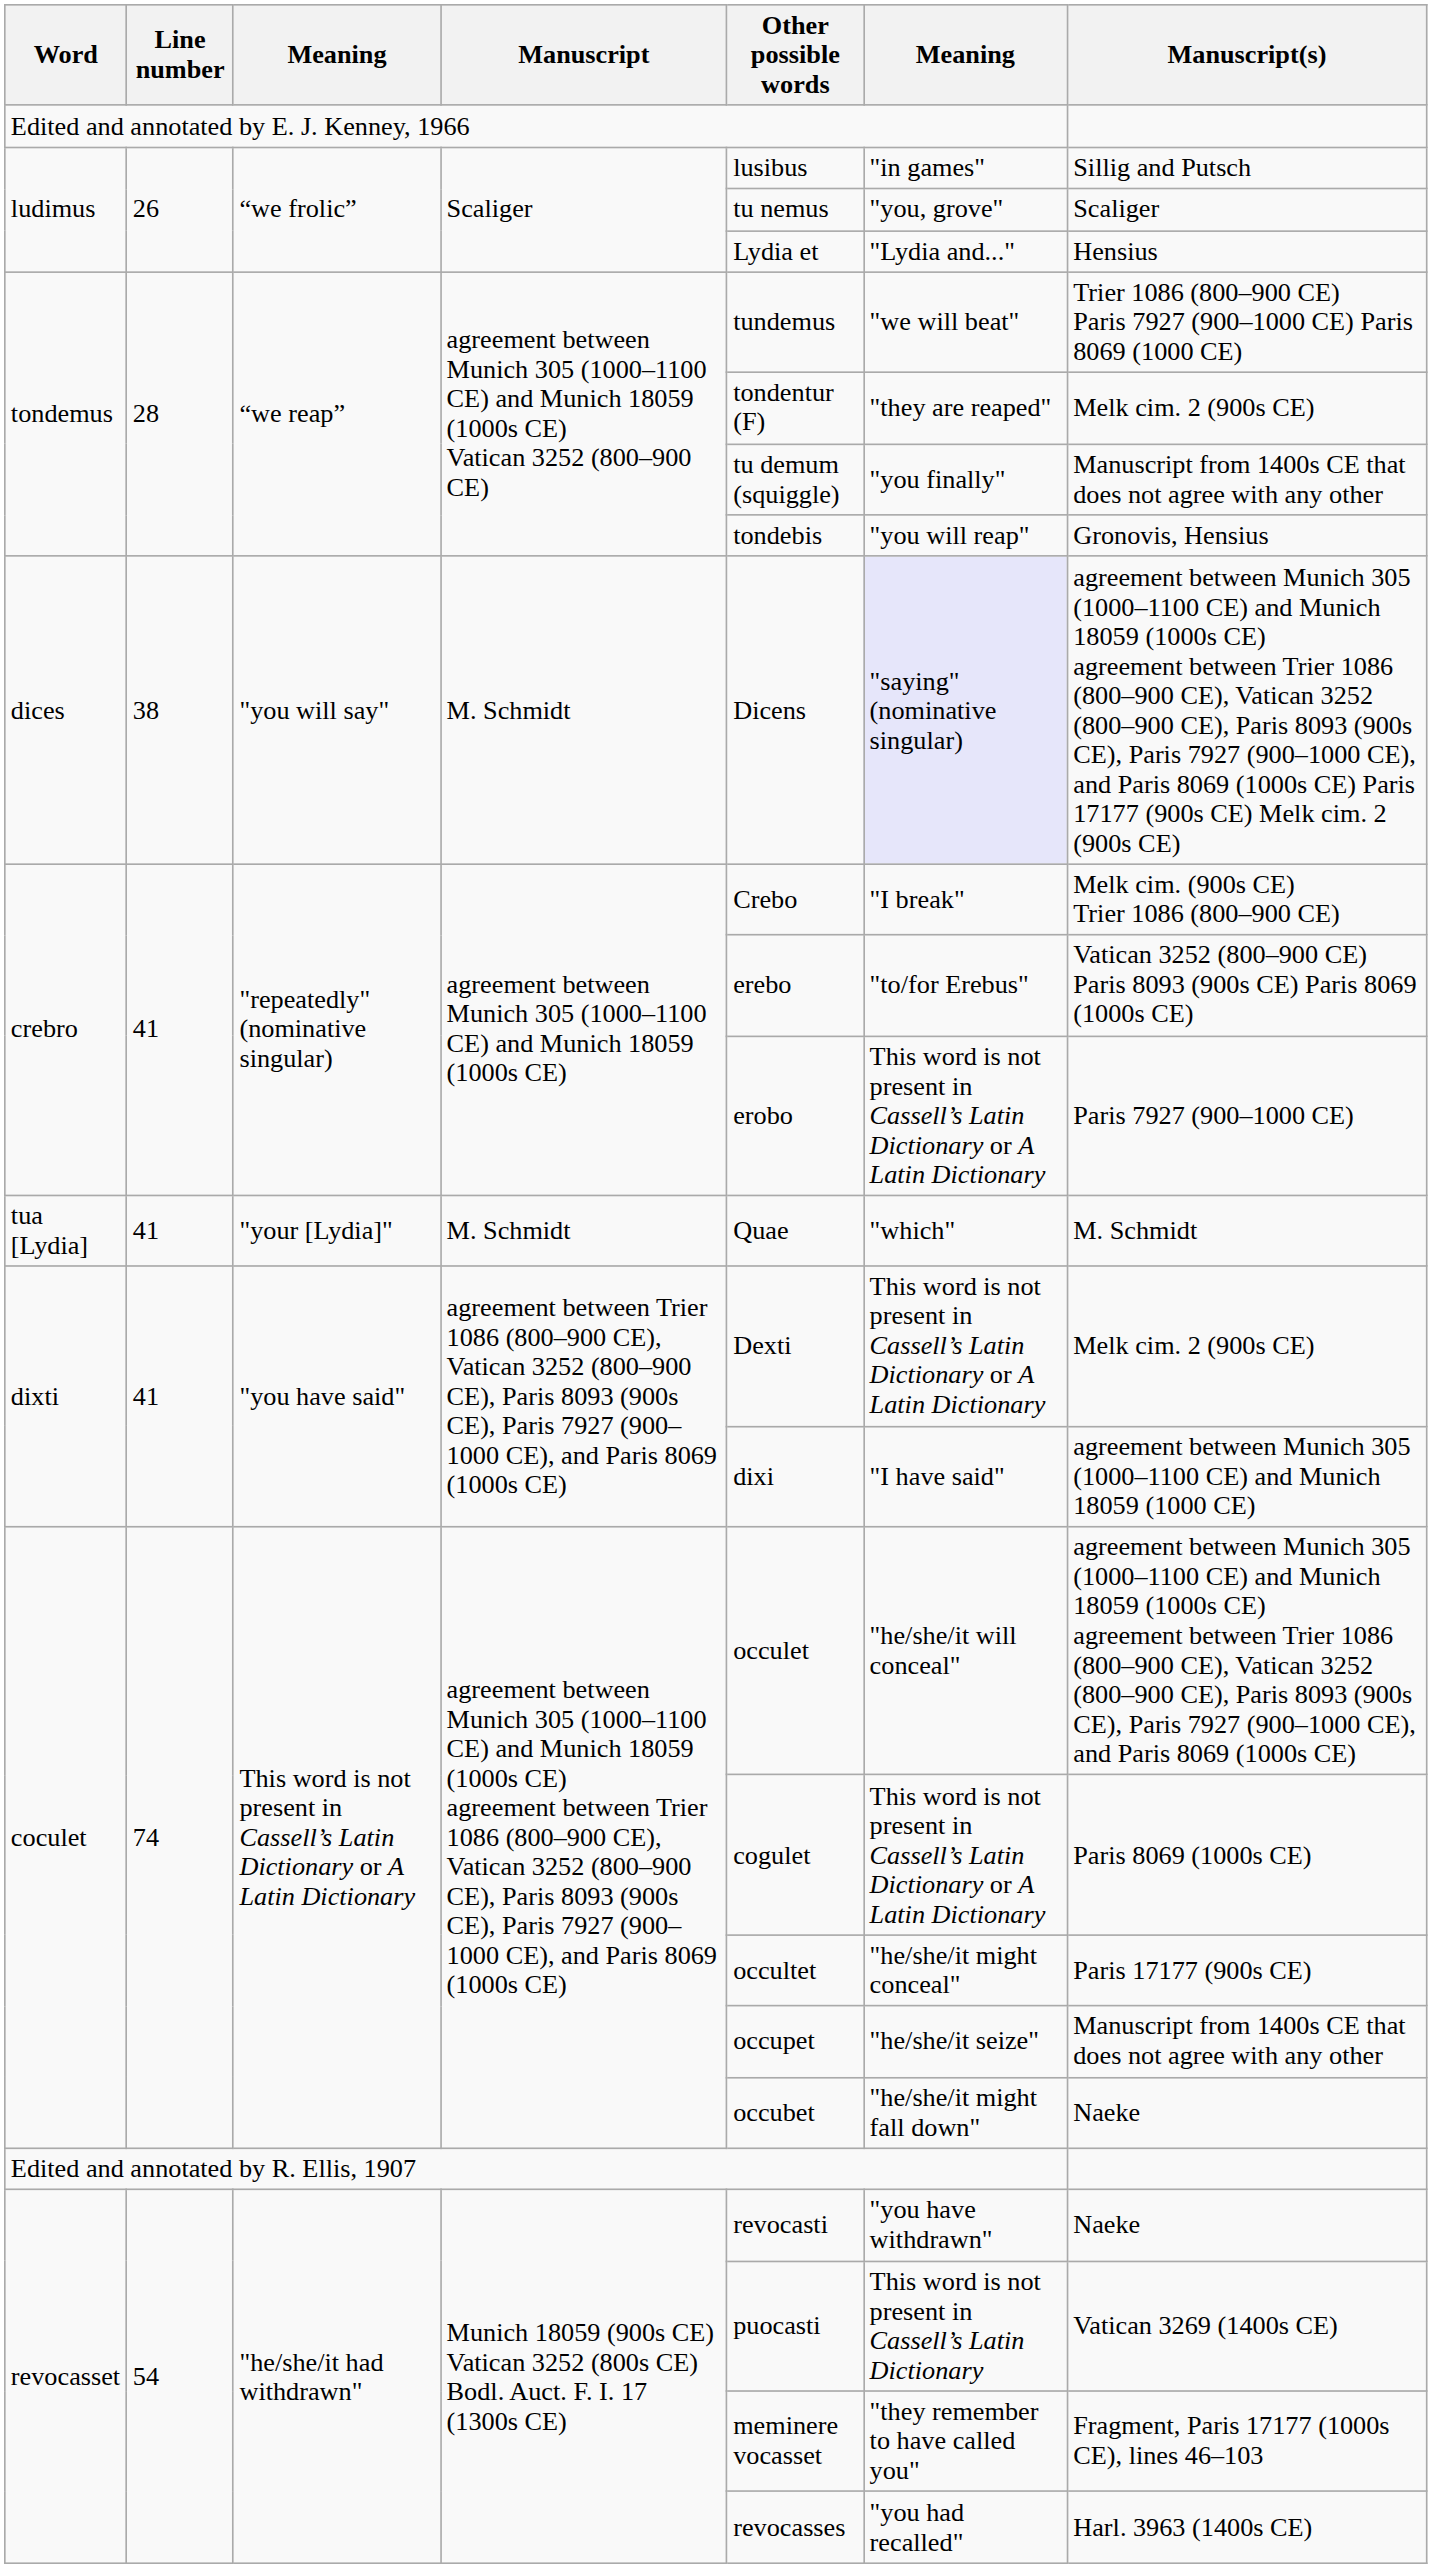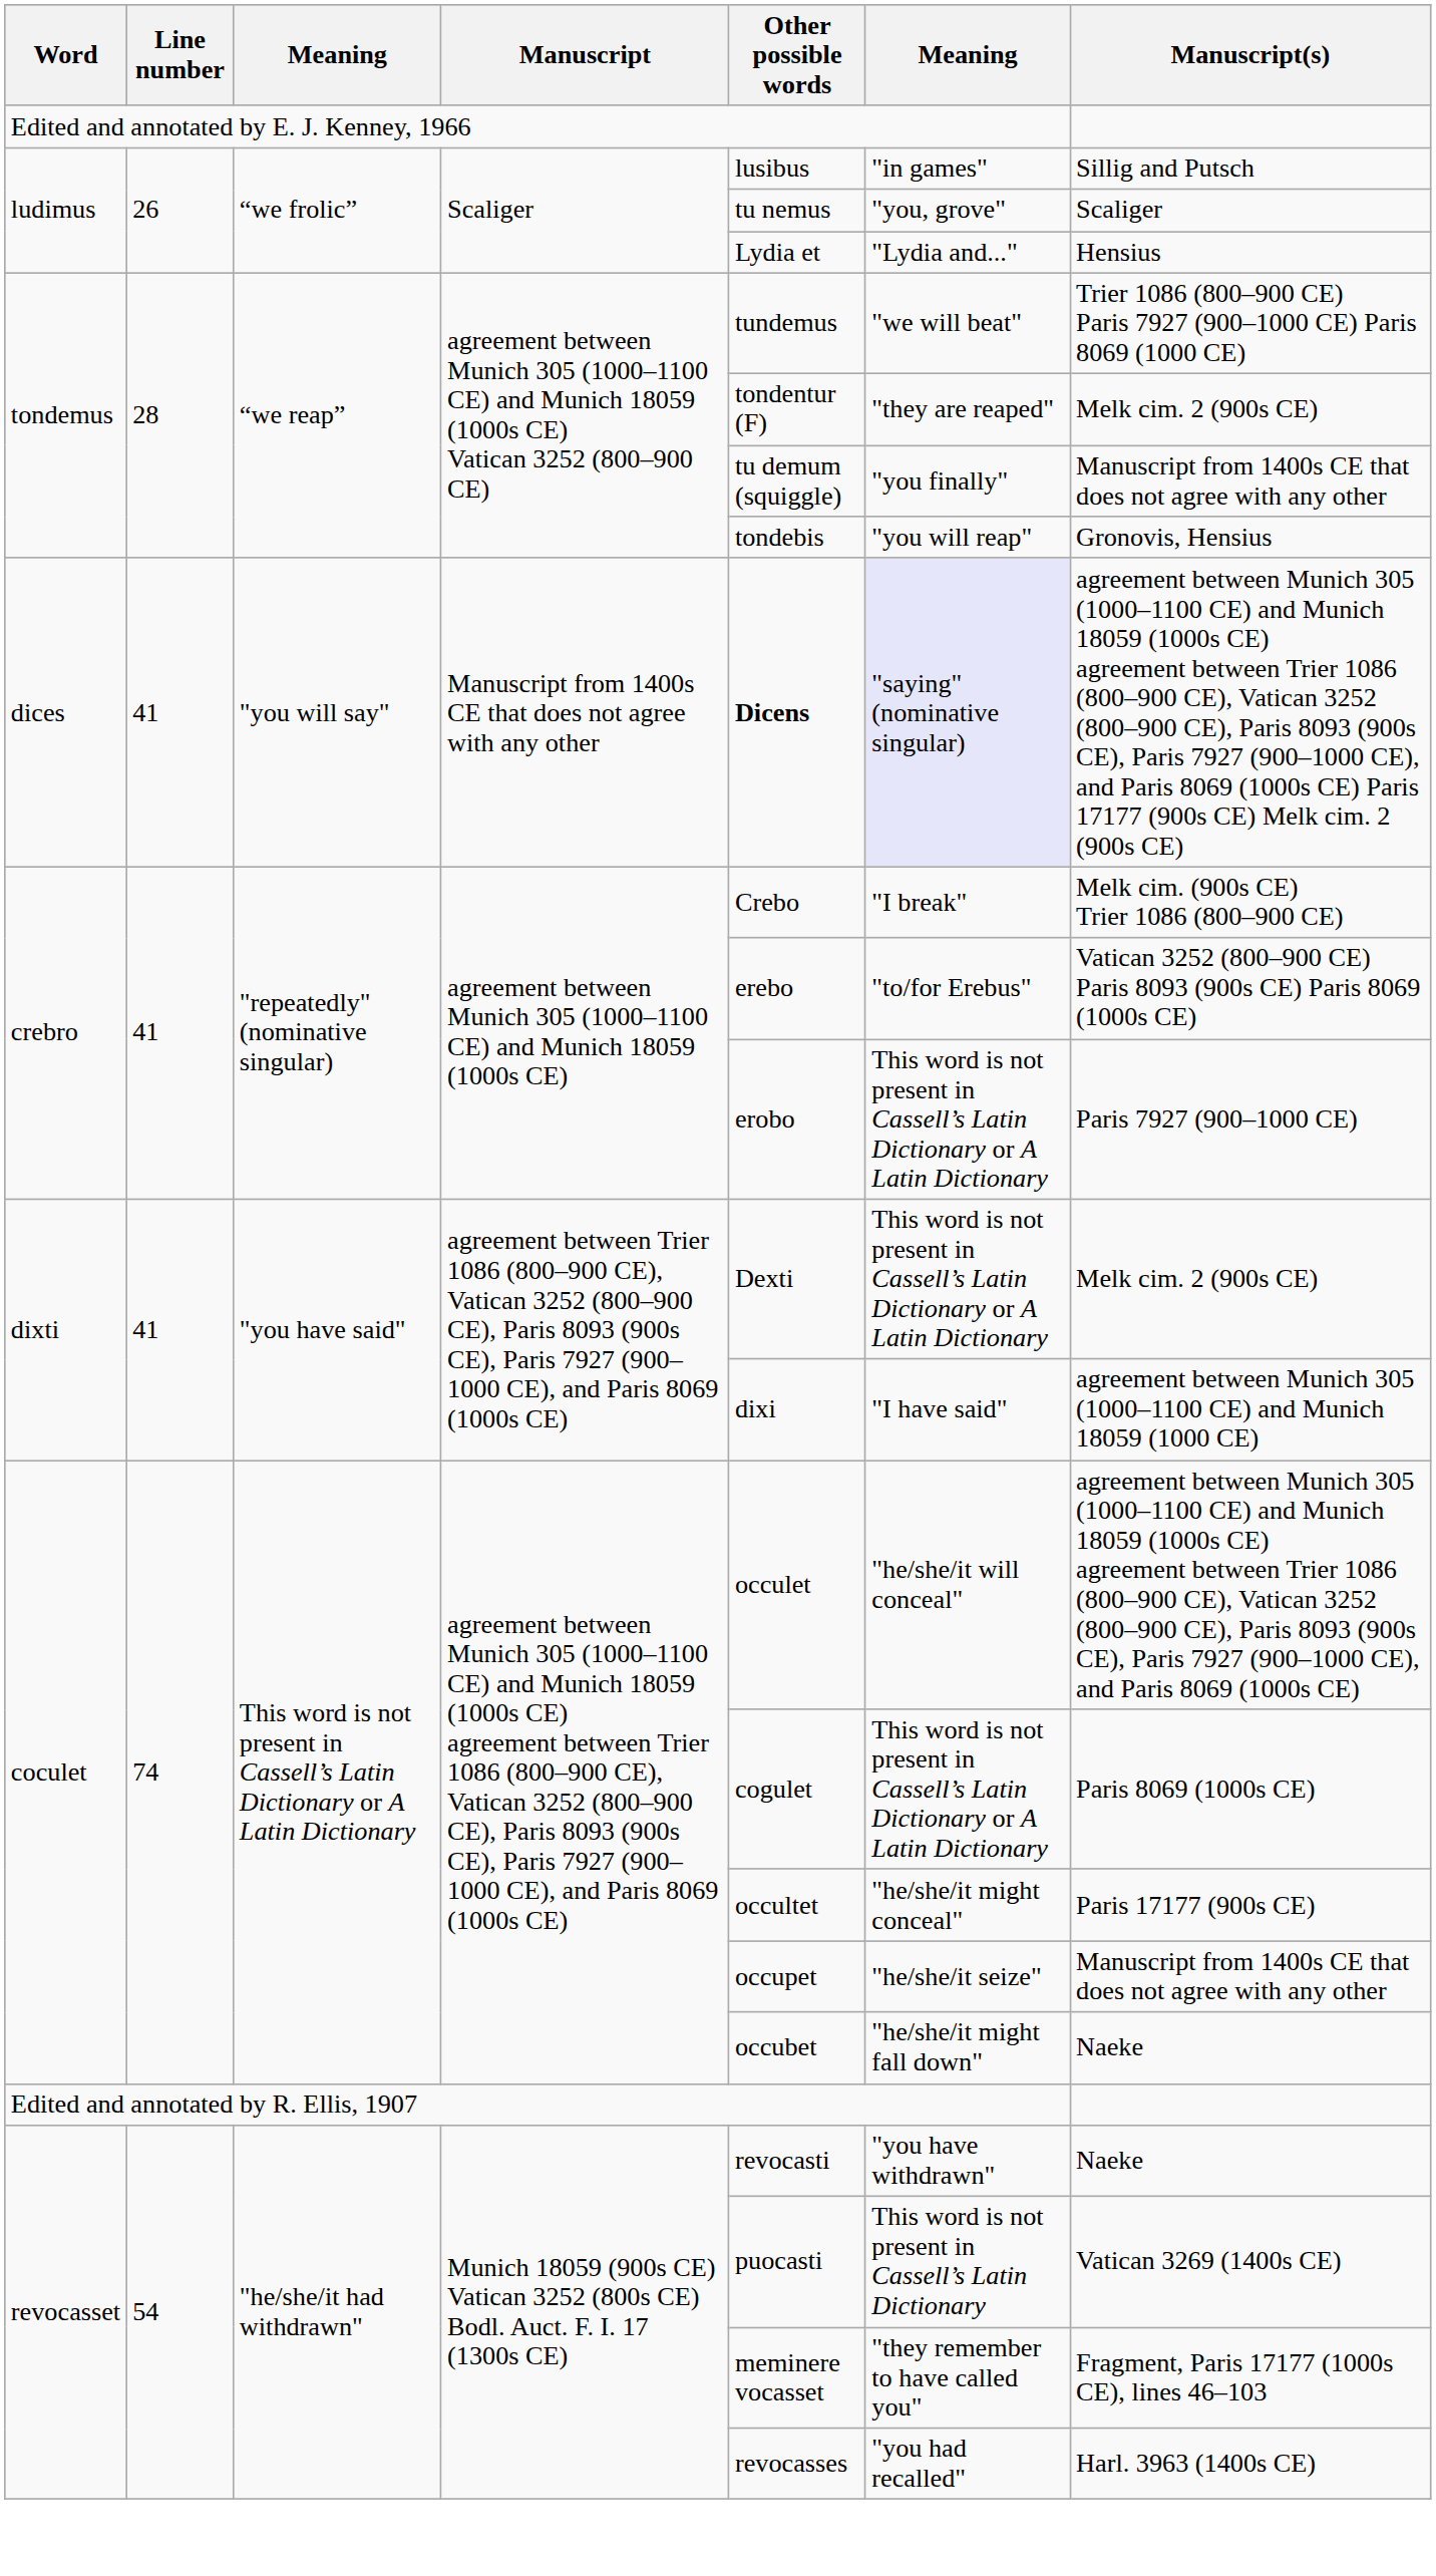dices | Line number: 38 -> 41
dices | Manuscript: M. Schmidt -> Manuscript from 1400s CE that does not agree with any other
dices | Other possible words: normal -> bold
- row: tua [Lydia] | 41 | "your [Lydia]" | M. Schmidt | Quae | "which" | M. Schmidt
